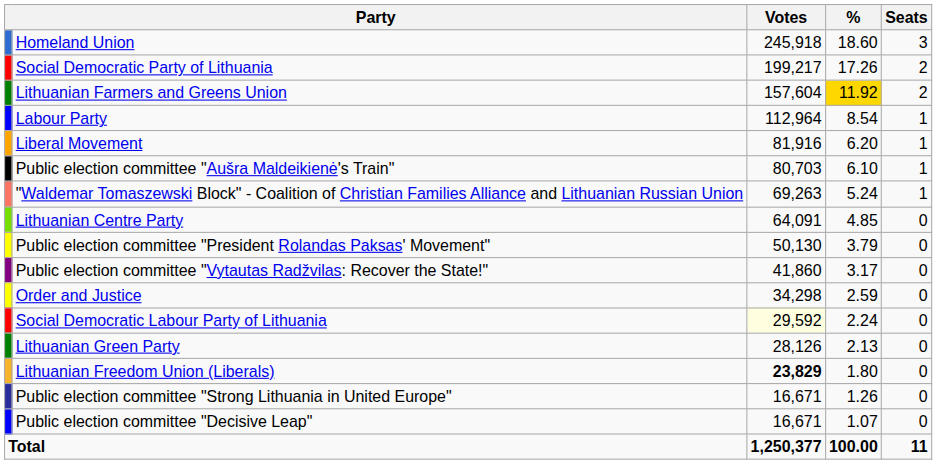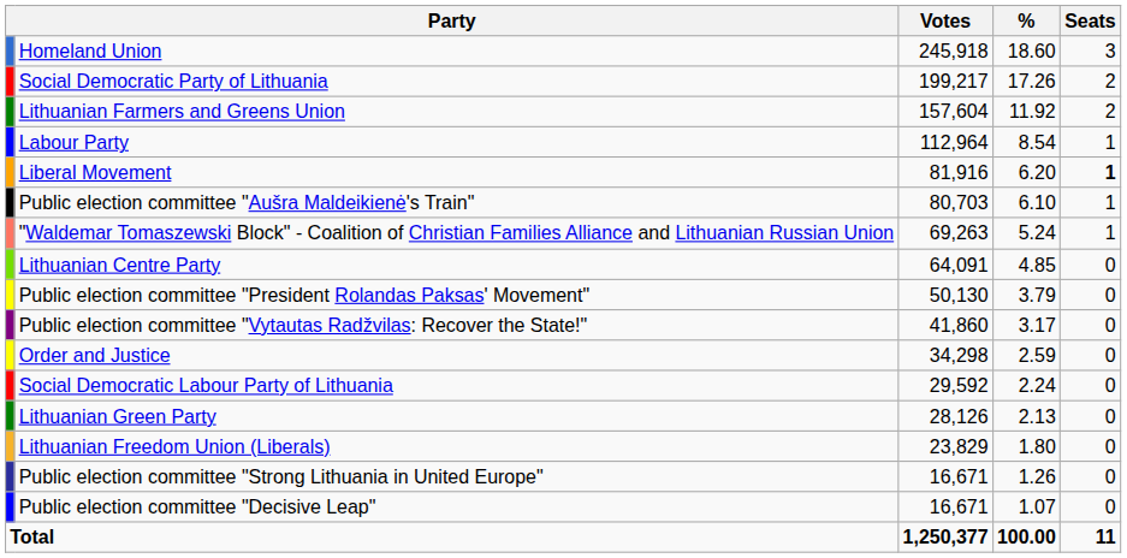Lithuanian Farmers and Greens Union | %: gold background -> no background
Liberal Movement | Seats: normal -> bold
Social Democratic Labour Party of Lithuania | Votes: lightyellow background -> no background
Lithuanian Freedom Union (Liberals) | Votes: bold -> normal
